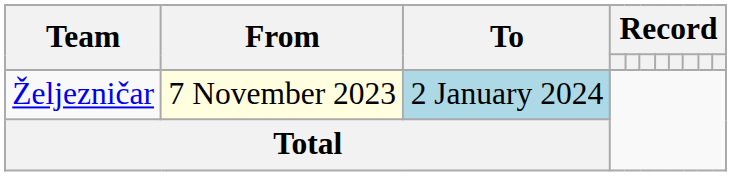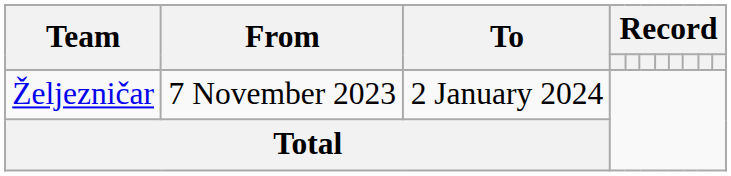Željezničar | From: lightyellow background -> no background
Željezničar | To: lightblue background -> no background
